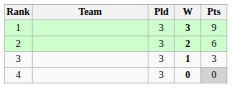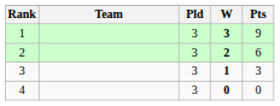4 | Pts: lightgrey background -> no background
